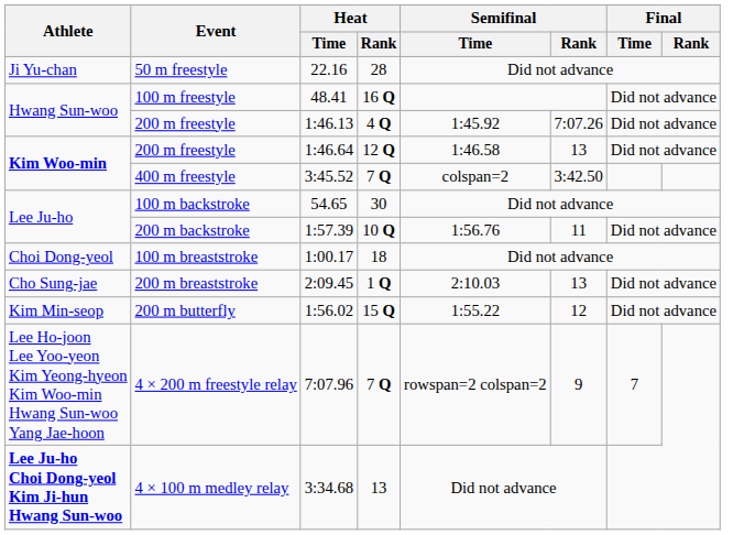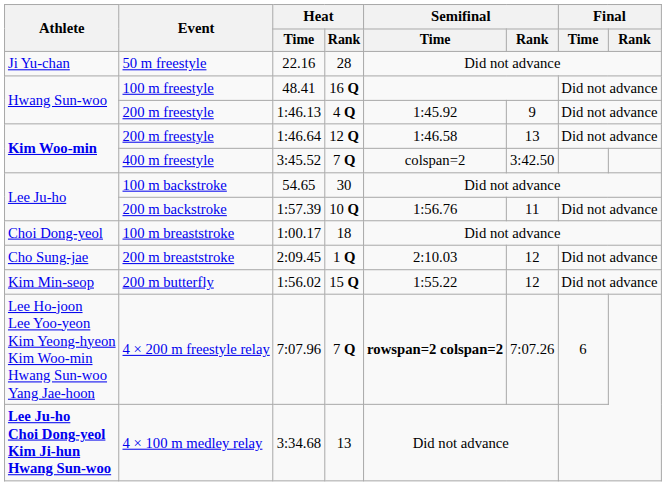200 m freestyle / 1:46.13 | Semifinal / Rank: 7:07.26 -> 9
200 m breaststroke | Semifinal / Rank: 13 -> 12
4 × 200 m freestyle relay | Semifinal / Time: normal -> bold
4 × 200 m freestyle relay | Semifinal / Rank: 9 -> 7:07.26
4 × 200 m freestyle relay | Final / Time: 7 -> 6
